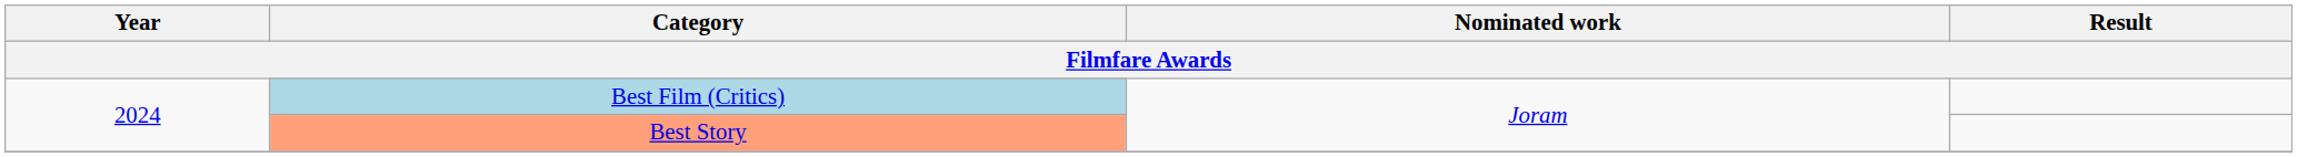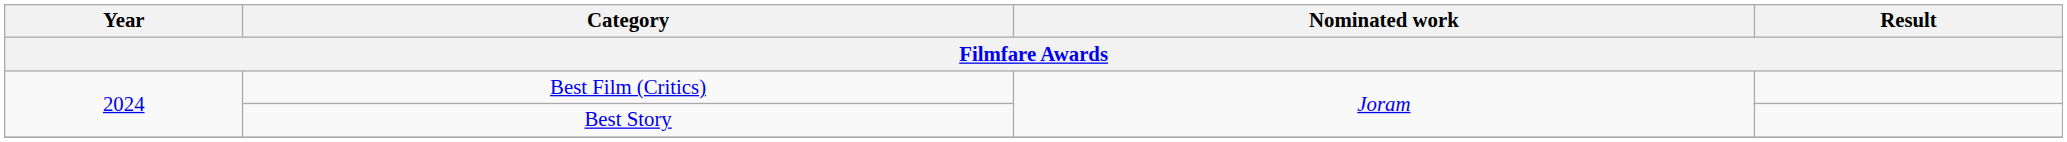Best Film (Critics) | Category: lightblue background -> no background
Best Story | Category: lightsalmon background -> no background
